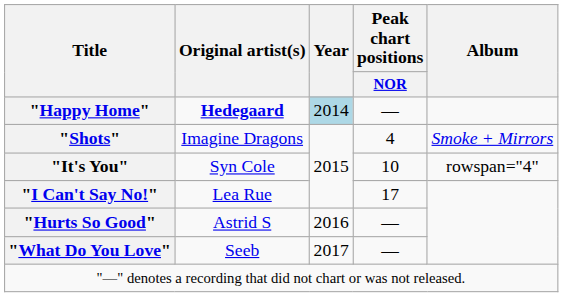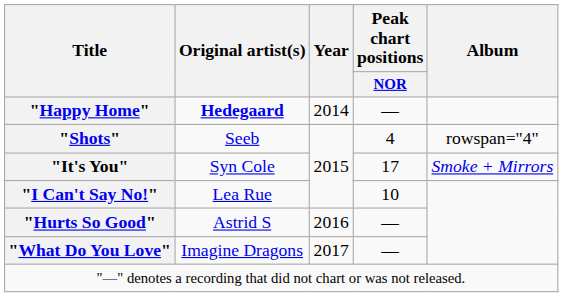"Happy Home" | Year: lightblue background -> no background
"Shots" | Original artist(s): Imagine Dragons -> Seeb
"Shots" | Album: Smoke + Mirrors -> rowspan="4"
"It's You" | Peak chart positions / NOR: 10 -> 17
"It's You" | Album: rowspan="4" -> Smoke + Mirrors
"I Can't Say No!" | Peak chart positions / NOR: 17 -> 10
"What Do You Love" | Original artist(s): Seeb -> Imagine Dragons
